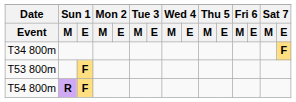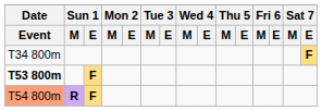T53 800m | Date / Event: normal -> bold
T54 800m | Date / Event: no background -> lightsalmon background
